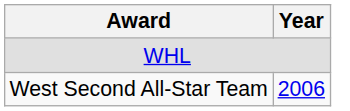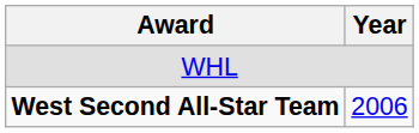West Second All-Star Team | Award: normal -> bold
